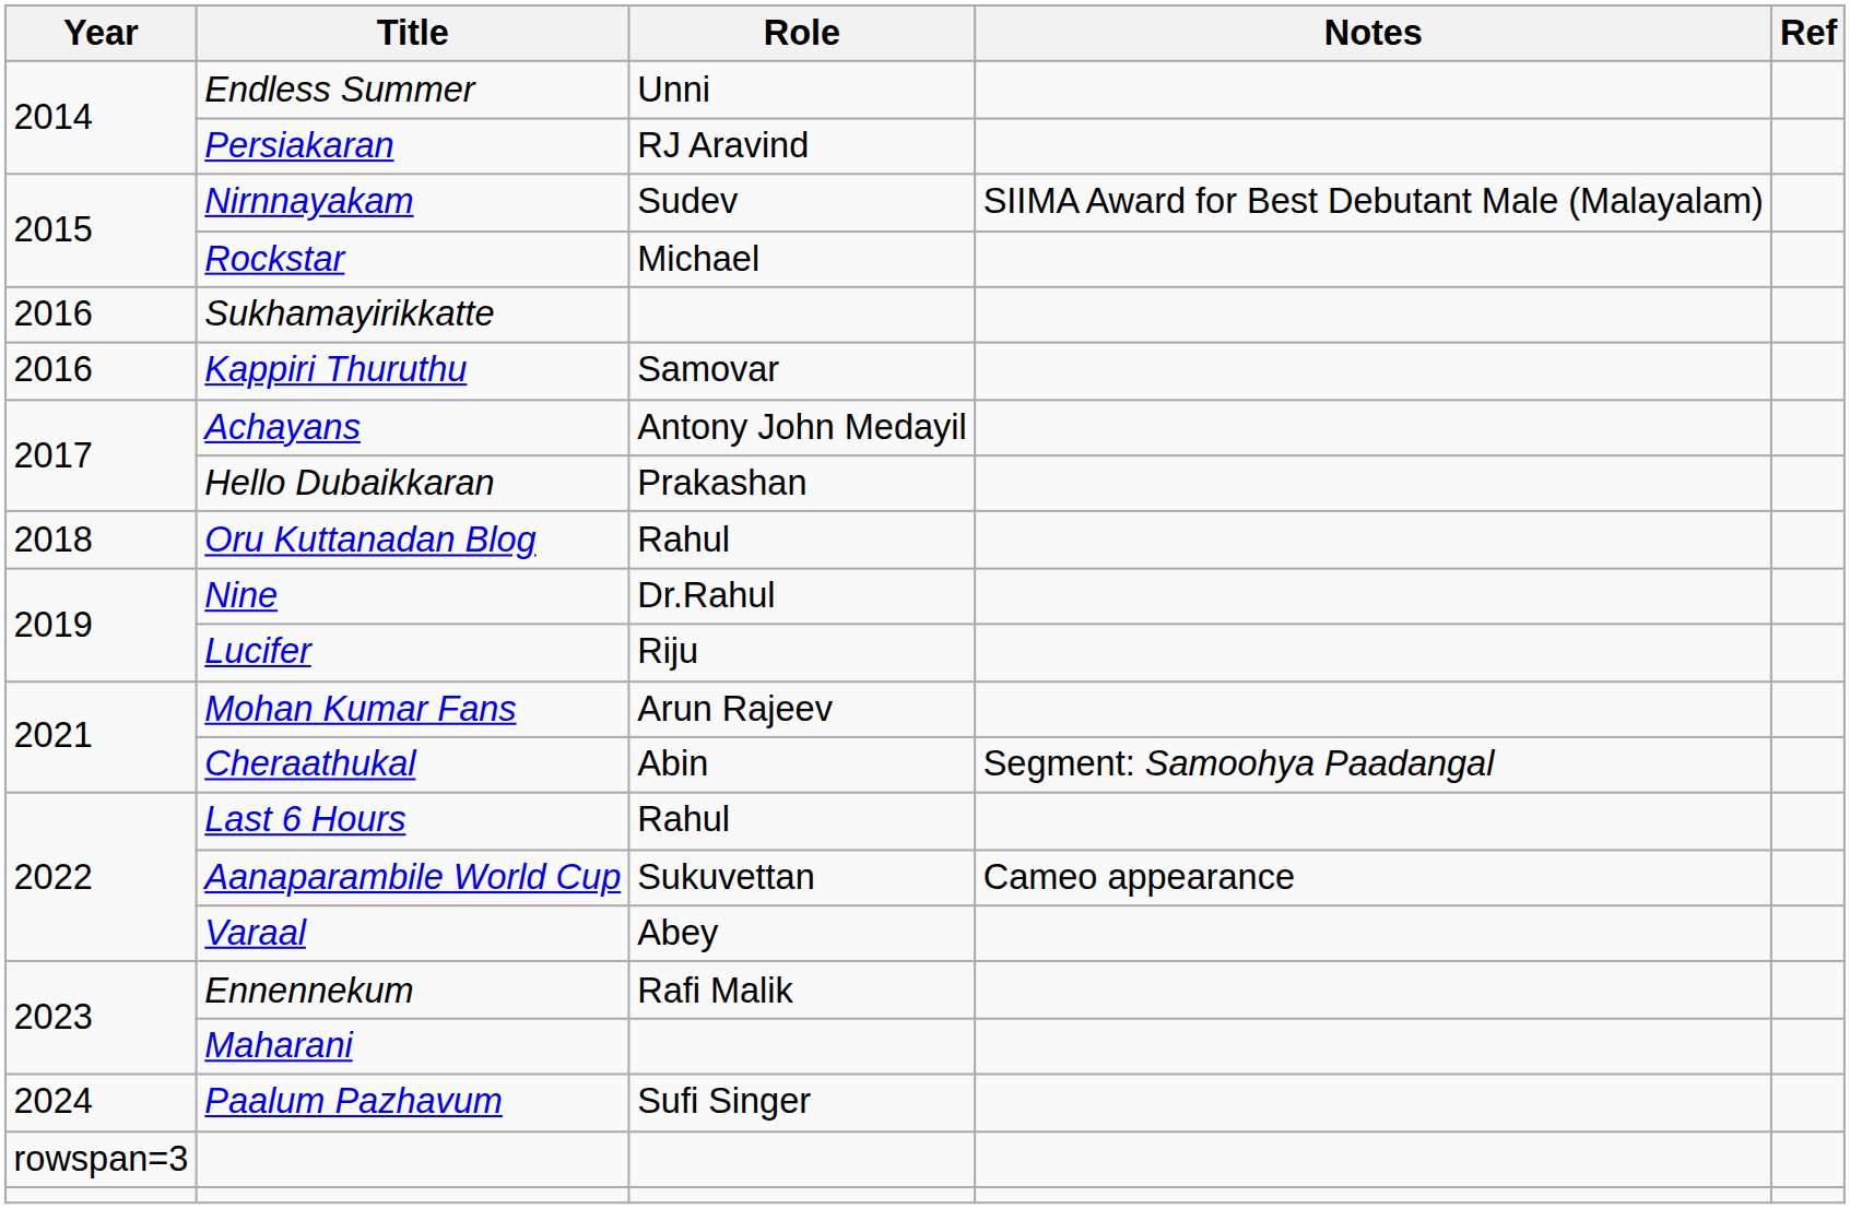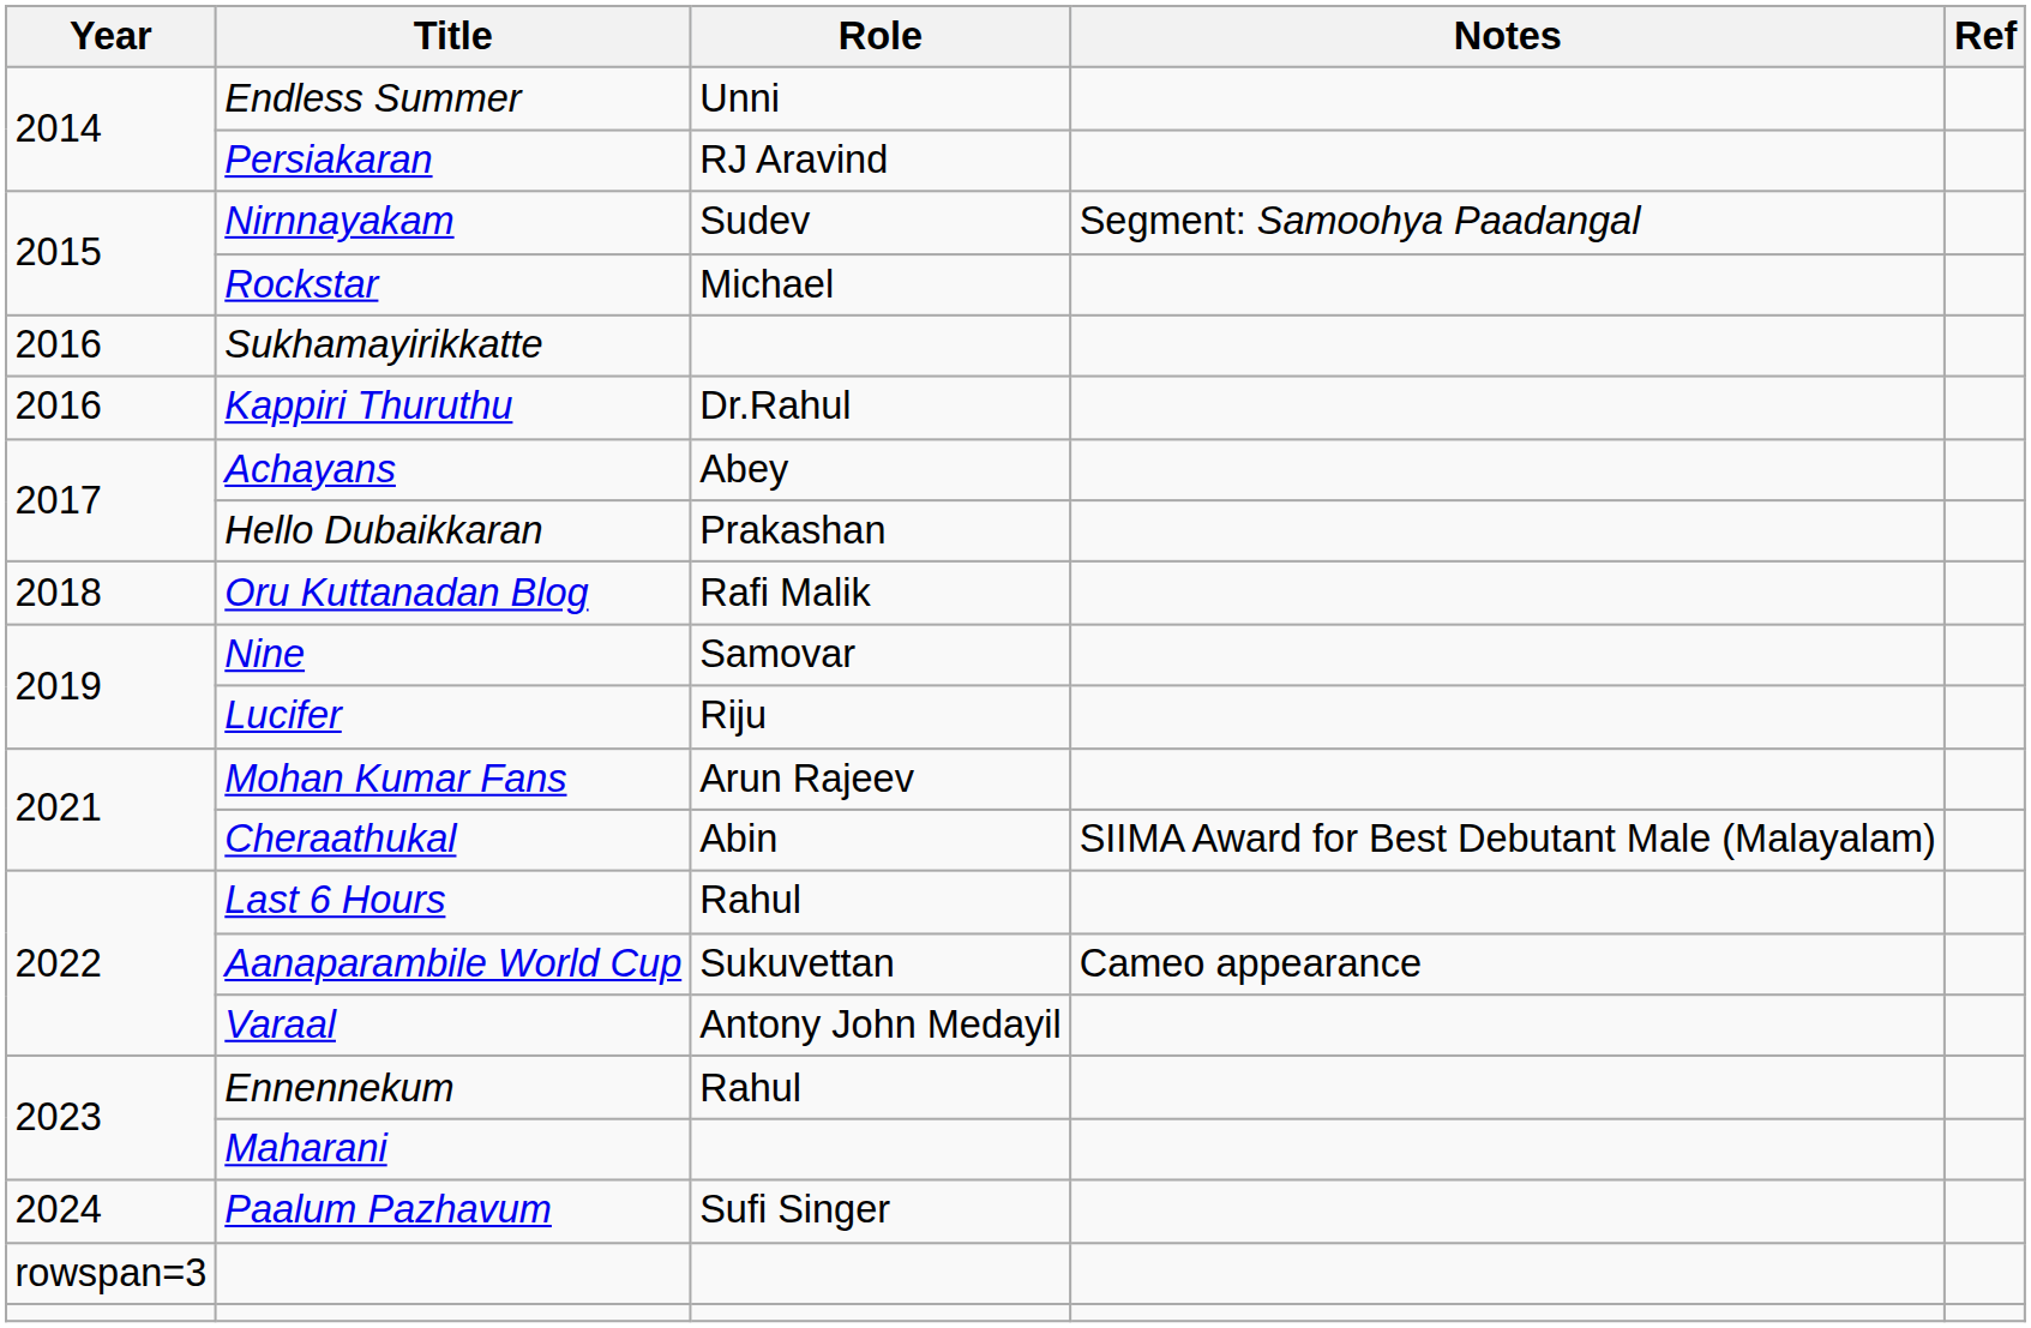Nirnnayakam | Notes: SIIMA Award for Best Debutant Male (Malayalam) -> Segment: Samoohya Paadangal
Kappiri Thuruthu | Role: Samovar -> Dr.Rahul
Achayans | Role: Antony John Medayil -> Abey
Oru Kuttanadan Blog | Role: Rahul -> Rafi Malik
Nine | Role: Dr.Rahul -> Samovar
Cheraathukal | Notes: Segment: Samoohya Paadangal -> SIIMA Award for Best Debutant Male (Malayalam)
Varaal | Role: Abey -> Antony John Medayil
Ennennekum | Role: Rafi Malik -> Rahul
